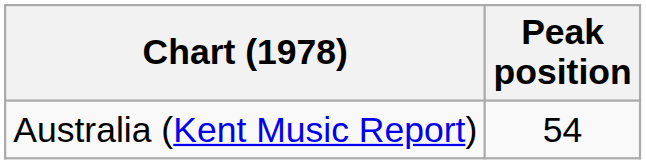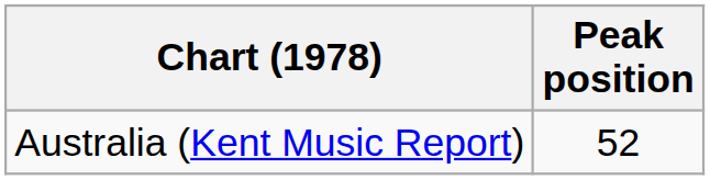Australia (Kent Music Report) | Peak position: 54 -> 52
